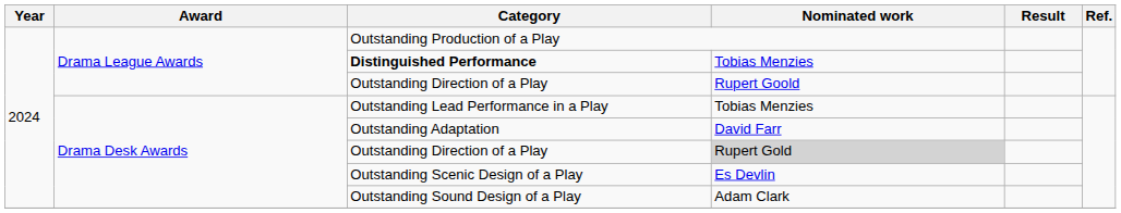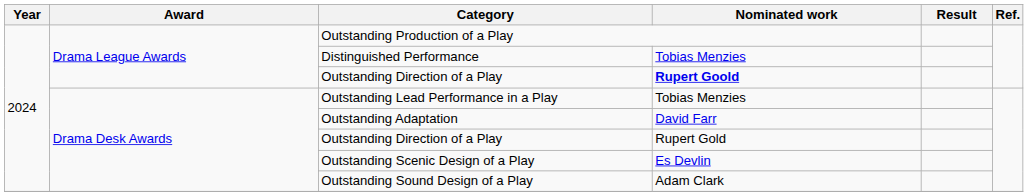Distinguished Performance | Category: bold -> normal
Outstanding Direction of a Play / Rupert Goold | Nominated work: normal -> bold
Outstanding Direction of a Play / Rupert Gold | Nominated work: lightgrey background -> no background
